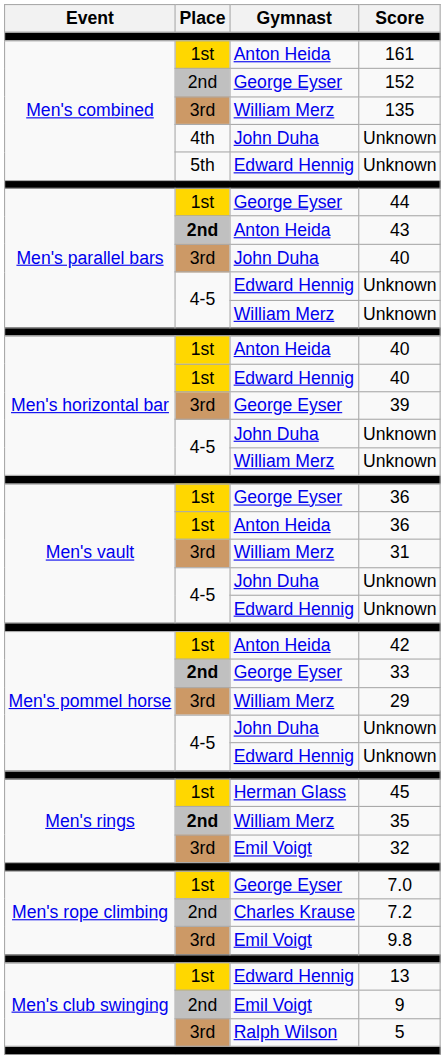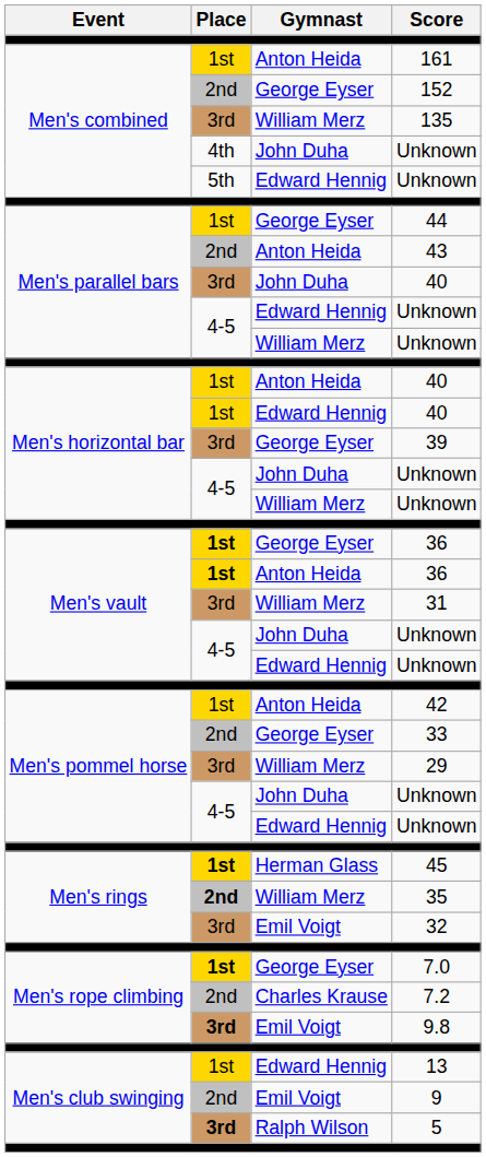43 | Place: bold -> normal
George Eyser / 36 | Place: normal -> bold
Anton Heida / 36 | Place: normal -> bold
33 | Place: bold -> normal
45 | Place: normal -> bold
7.0 | Place: normal -> bold
9.8 | Place: normal -> bold
5 | Place: normal -> bold
